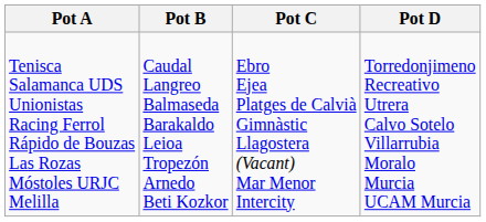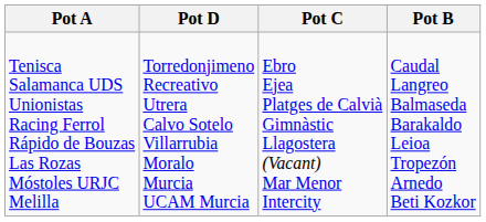columns swapped: Pot B <-> Pot D
